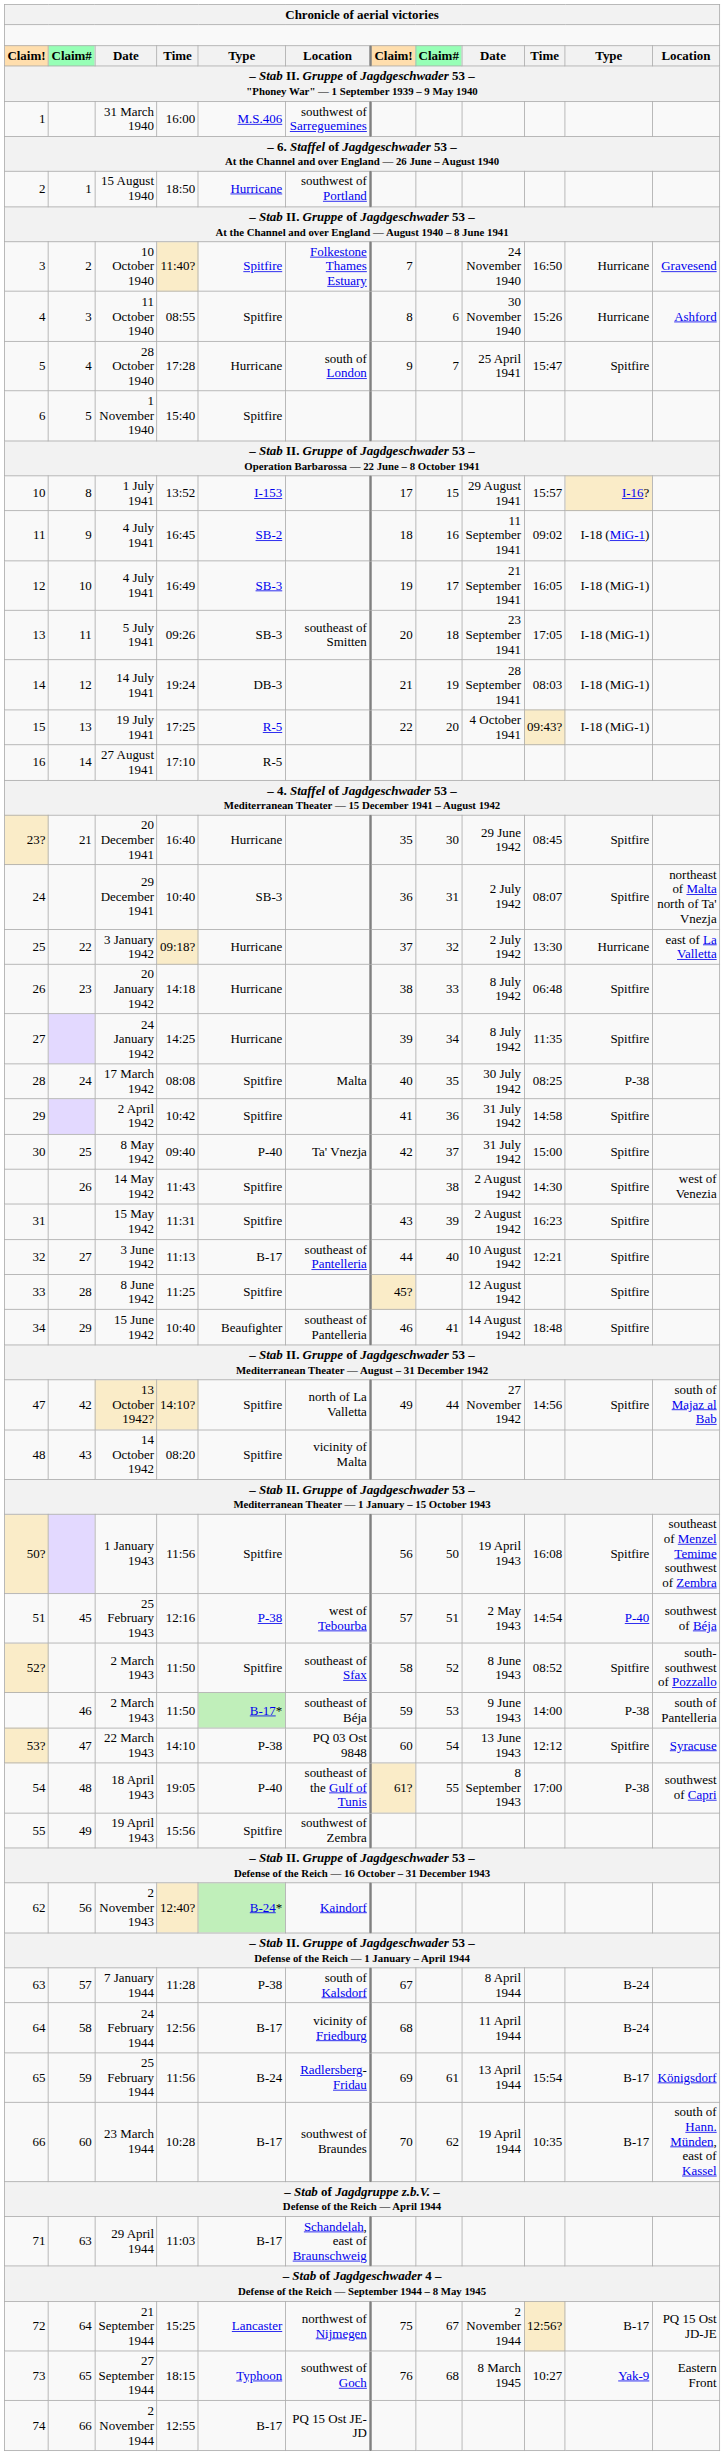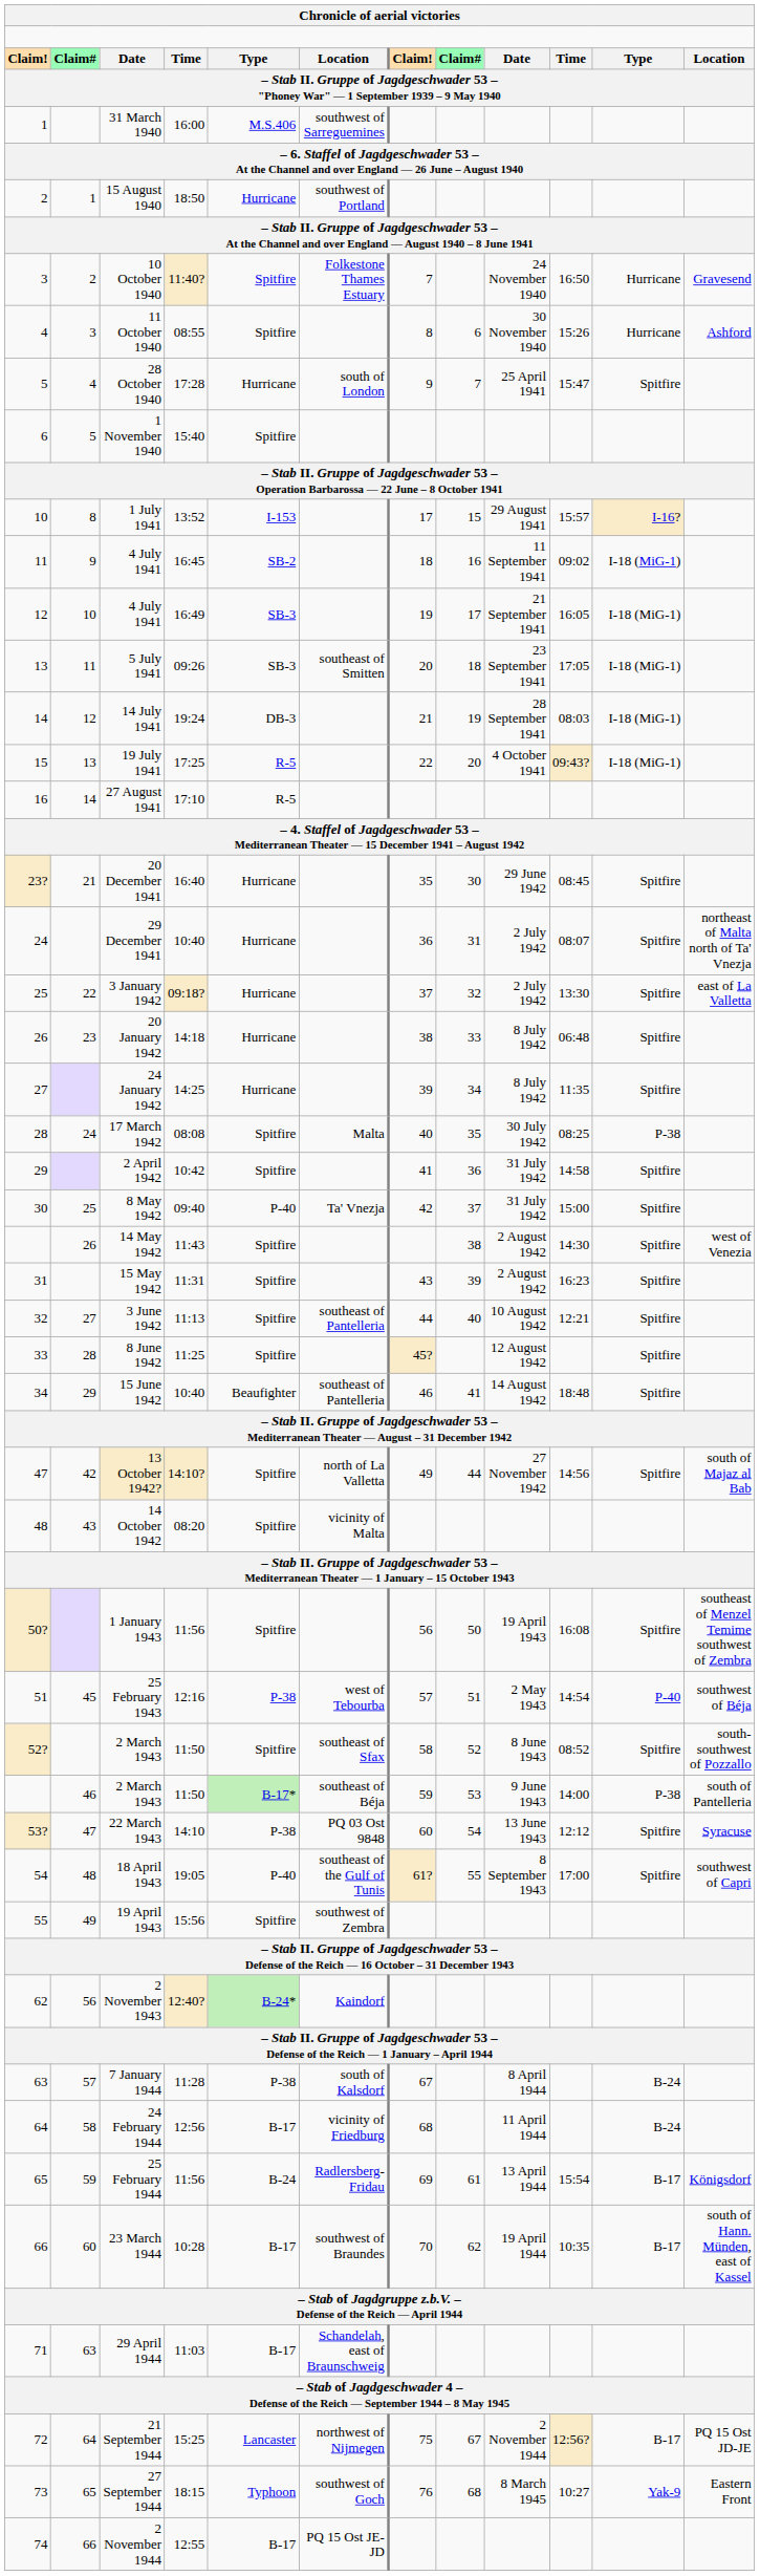29 December 1941 | column 5: SB-3 -> Hurricane
3 January 1942 | column 11: Hurricane -> Spitfire
3 June 1942 | column 5: B-17 -> Spitfire
18 April 1943 | column 11: P-38 -> Spitfire
